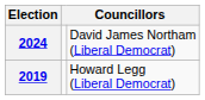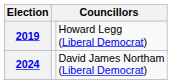rows swapped: 2019 <-> 2024
